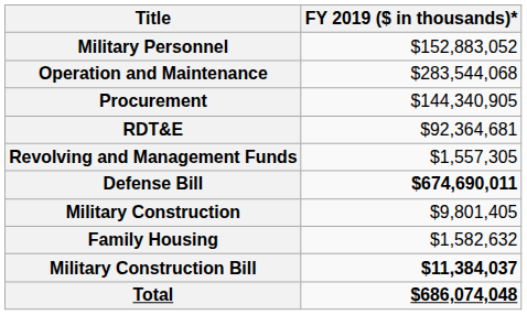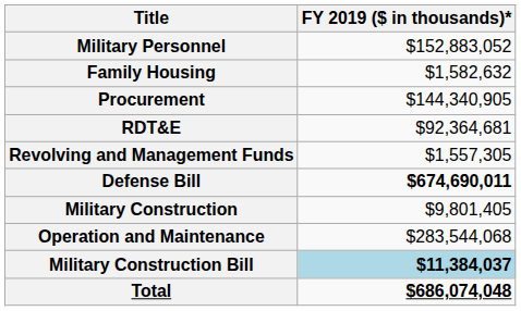rows swapped: Operation and Maintenance <-> Family Housing
Military Construction Bill | FY 2019 ($ in thousands)*: no background -> lightblue background
